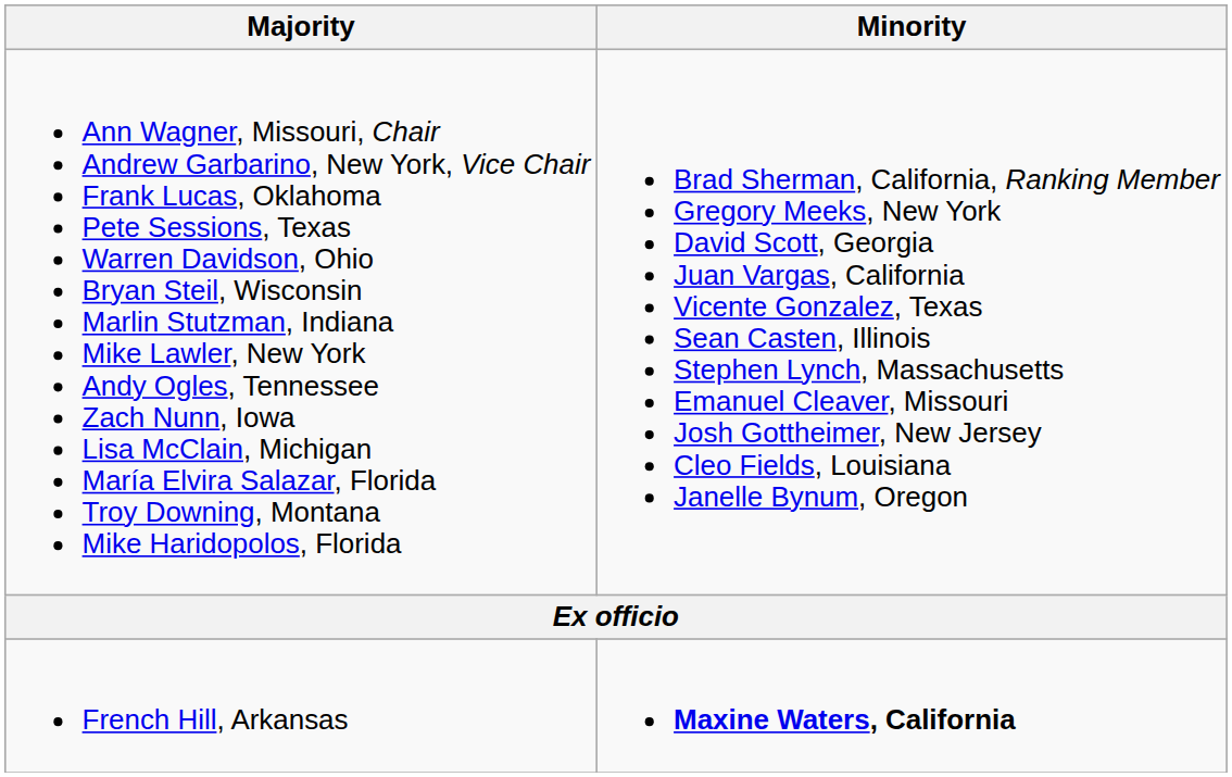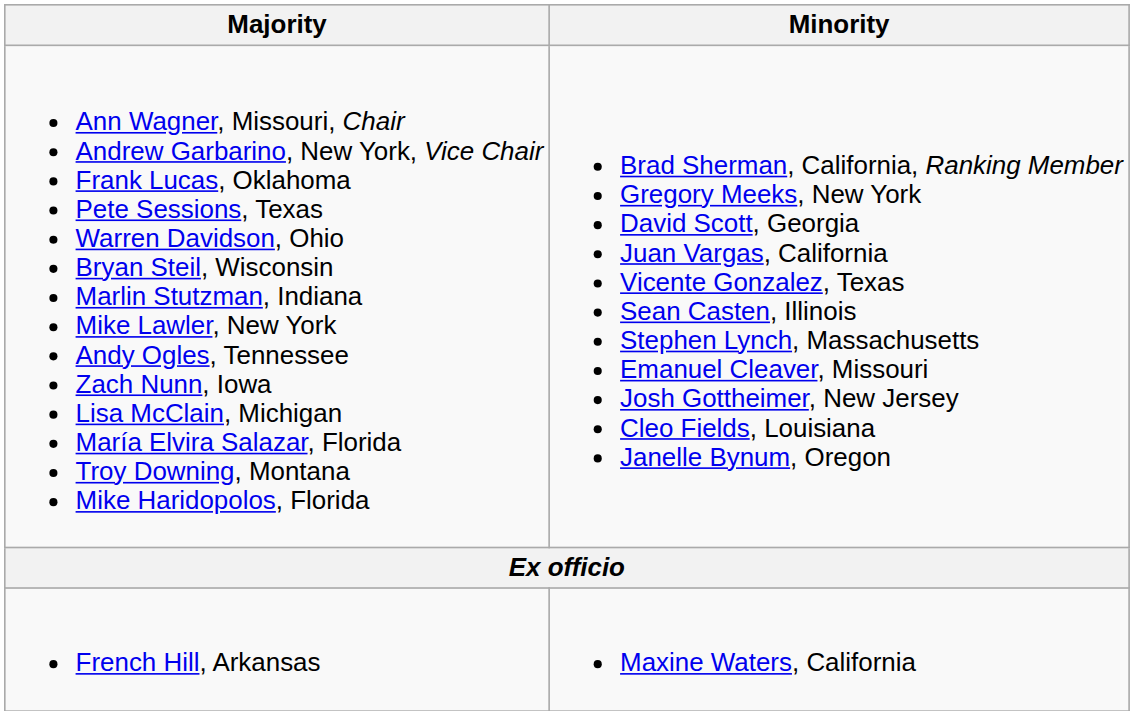French Hill, Arkansas | Minority: bold -> normal
